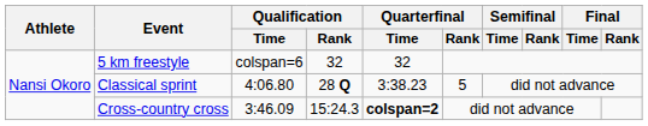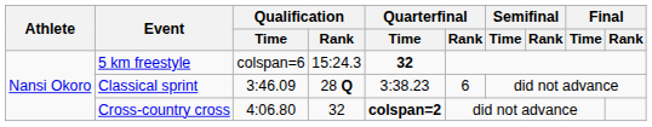5 km freestyle | Qualification / Rank: 32 -> 15:24.3
5 km freestyle | Quarterfinal / Time: normal -> bold
Classical sprint | Qualification / Time: 4:06.80 -> 3:46.09
Classical sprint | Quarterfinal / Rank: 5 -> 6
Cross-country cross | Qualification / Time: 3:46.09 -> 4:06.80
Cross-country cross | Qualification / Rank: 15:24.3 -> 32
